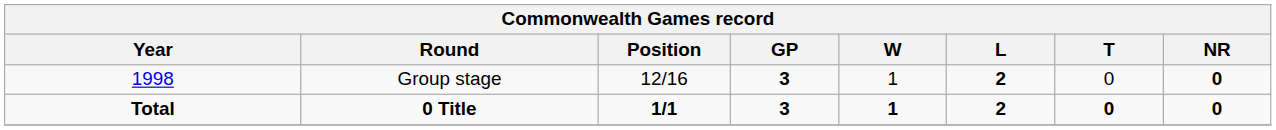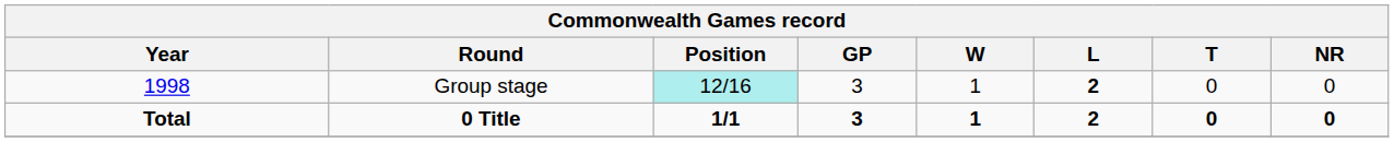1998 | Position: no background -> paleturquoise background
1998 | GP: bold -> normal
1998 | NR: bold -> normal
